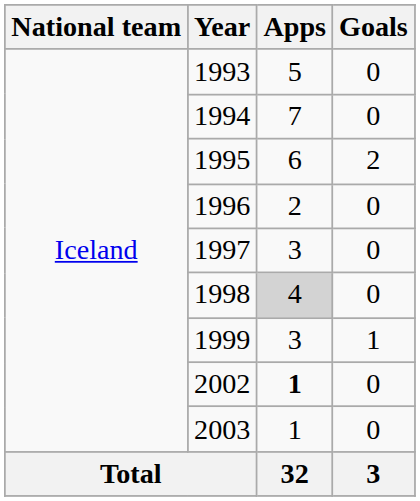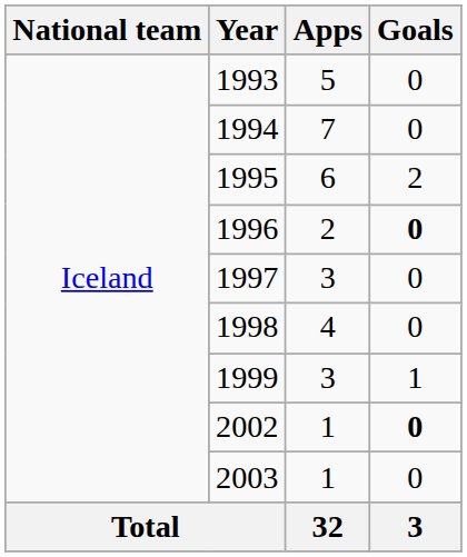1996 | Goals: normal -> bold
1998 | Apps: lightgrey background -> no background
2002 | Apps: bold -> normal
2002 | Goals: normal -> bold
